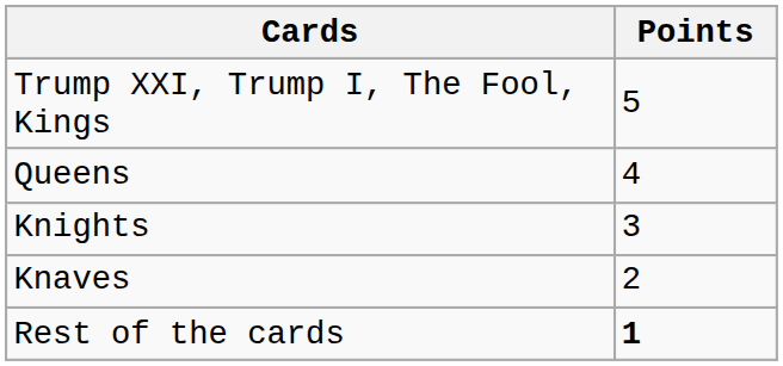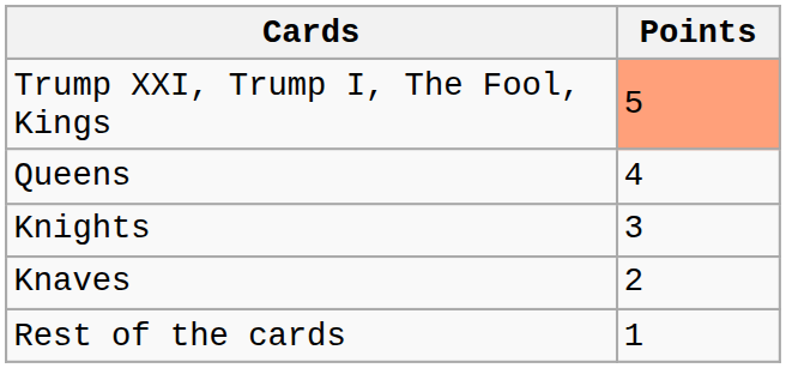Trump XXI, Trump I, The Fool, Kings | Points: no background -> lightsalmon background
Rest of the cards | Points: bold -> normal
